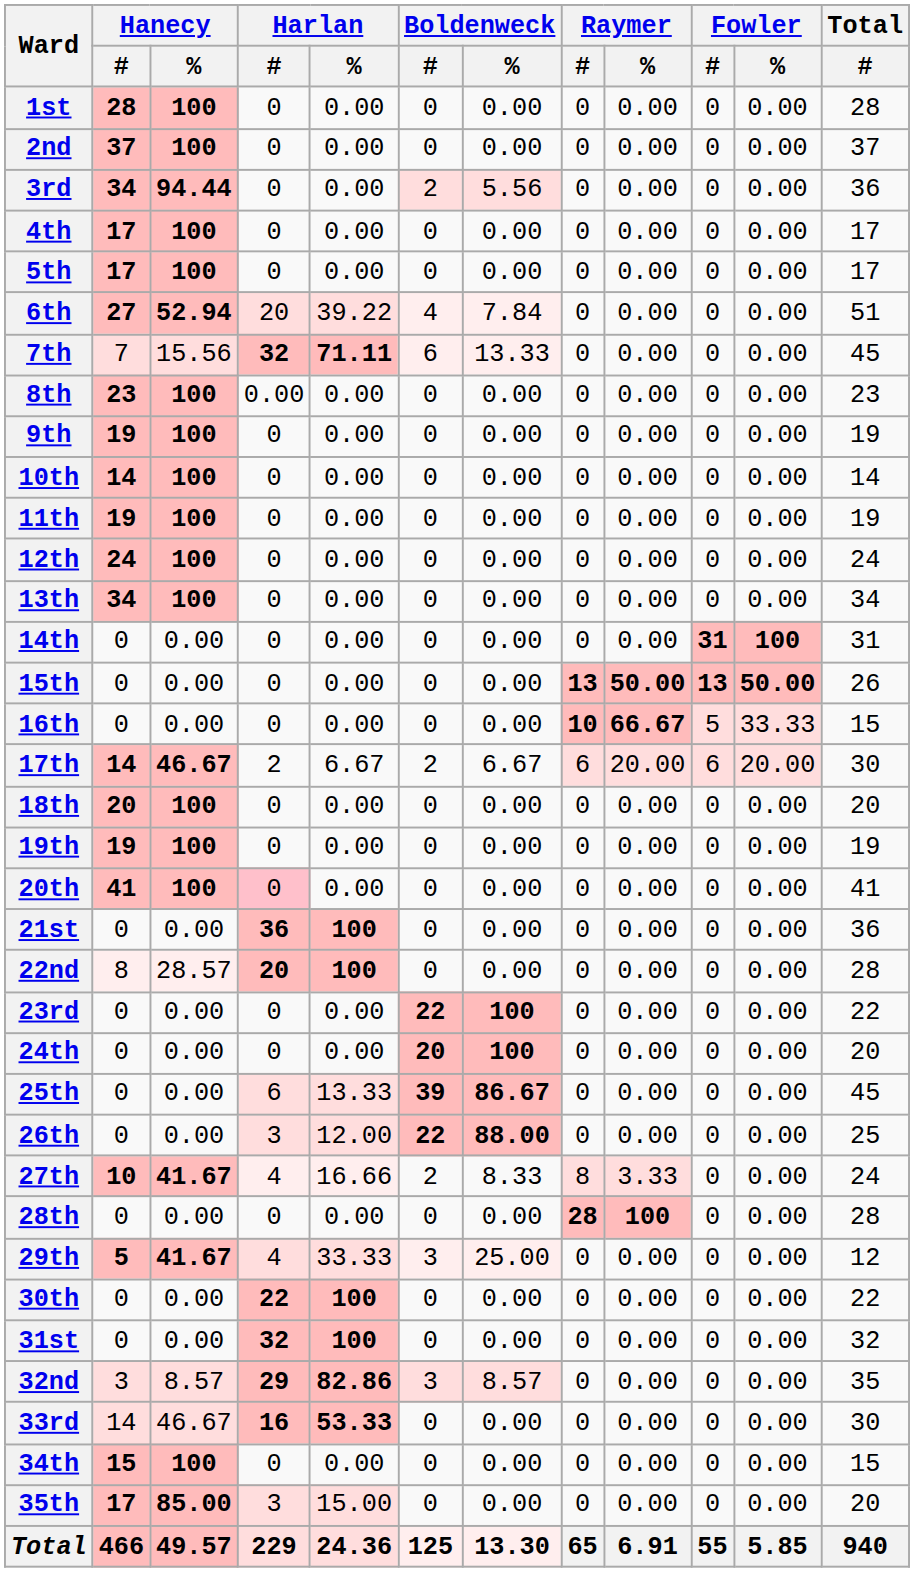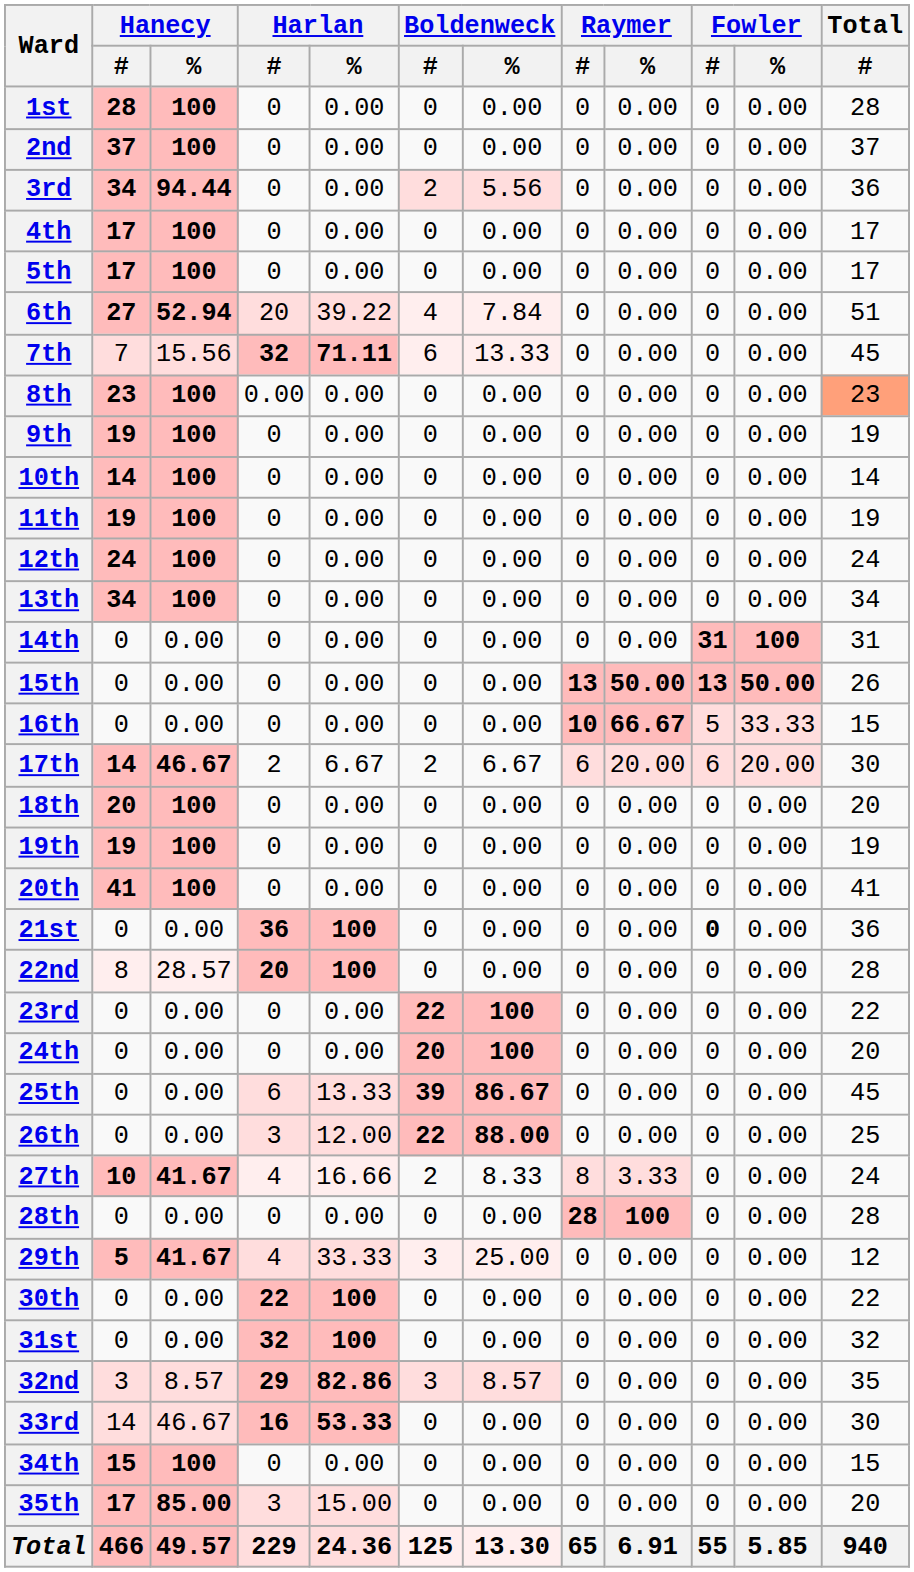8th | Total / #: no background -> lightsalmon background
20th | Harlan / #: pink background -> no background
21st | Fowler / #: normal -> bold
